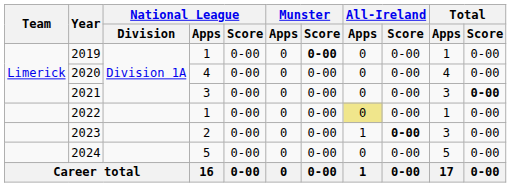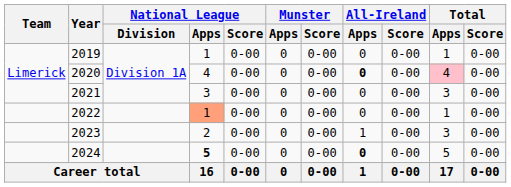2019 | Munster / Score: bold -> normal
2020 | All-Ireland / Apps: normal -> bold
2020 | Total / Apps: no background -> pink background
2021 | Total / Score: bold -> normal
2022 | National League / Apps: no background -> lightsalmon background
2022 | All-Ireland / Apps: khaki background -> no background
2023 | All-Ireland / Score: bold -> normal
2024 | National League / Apps: normal -> bold
2024 | All-Ireland / Apps: normal -> bold
